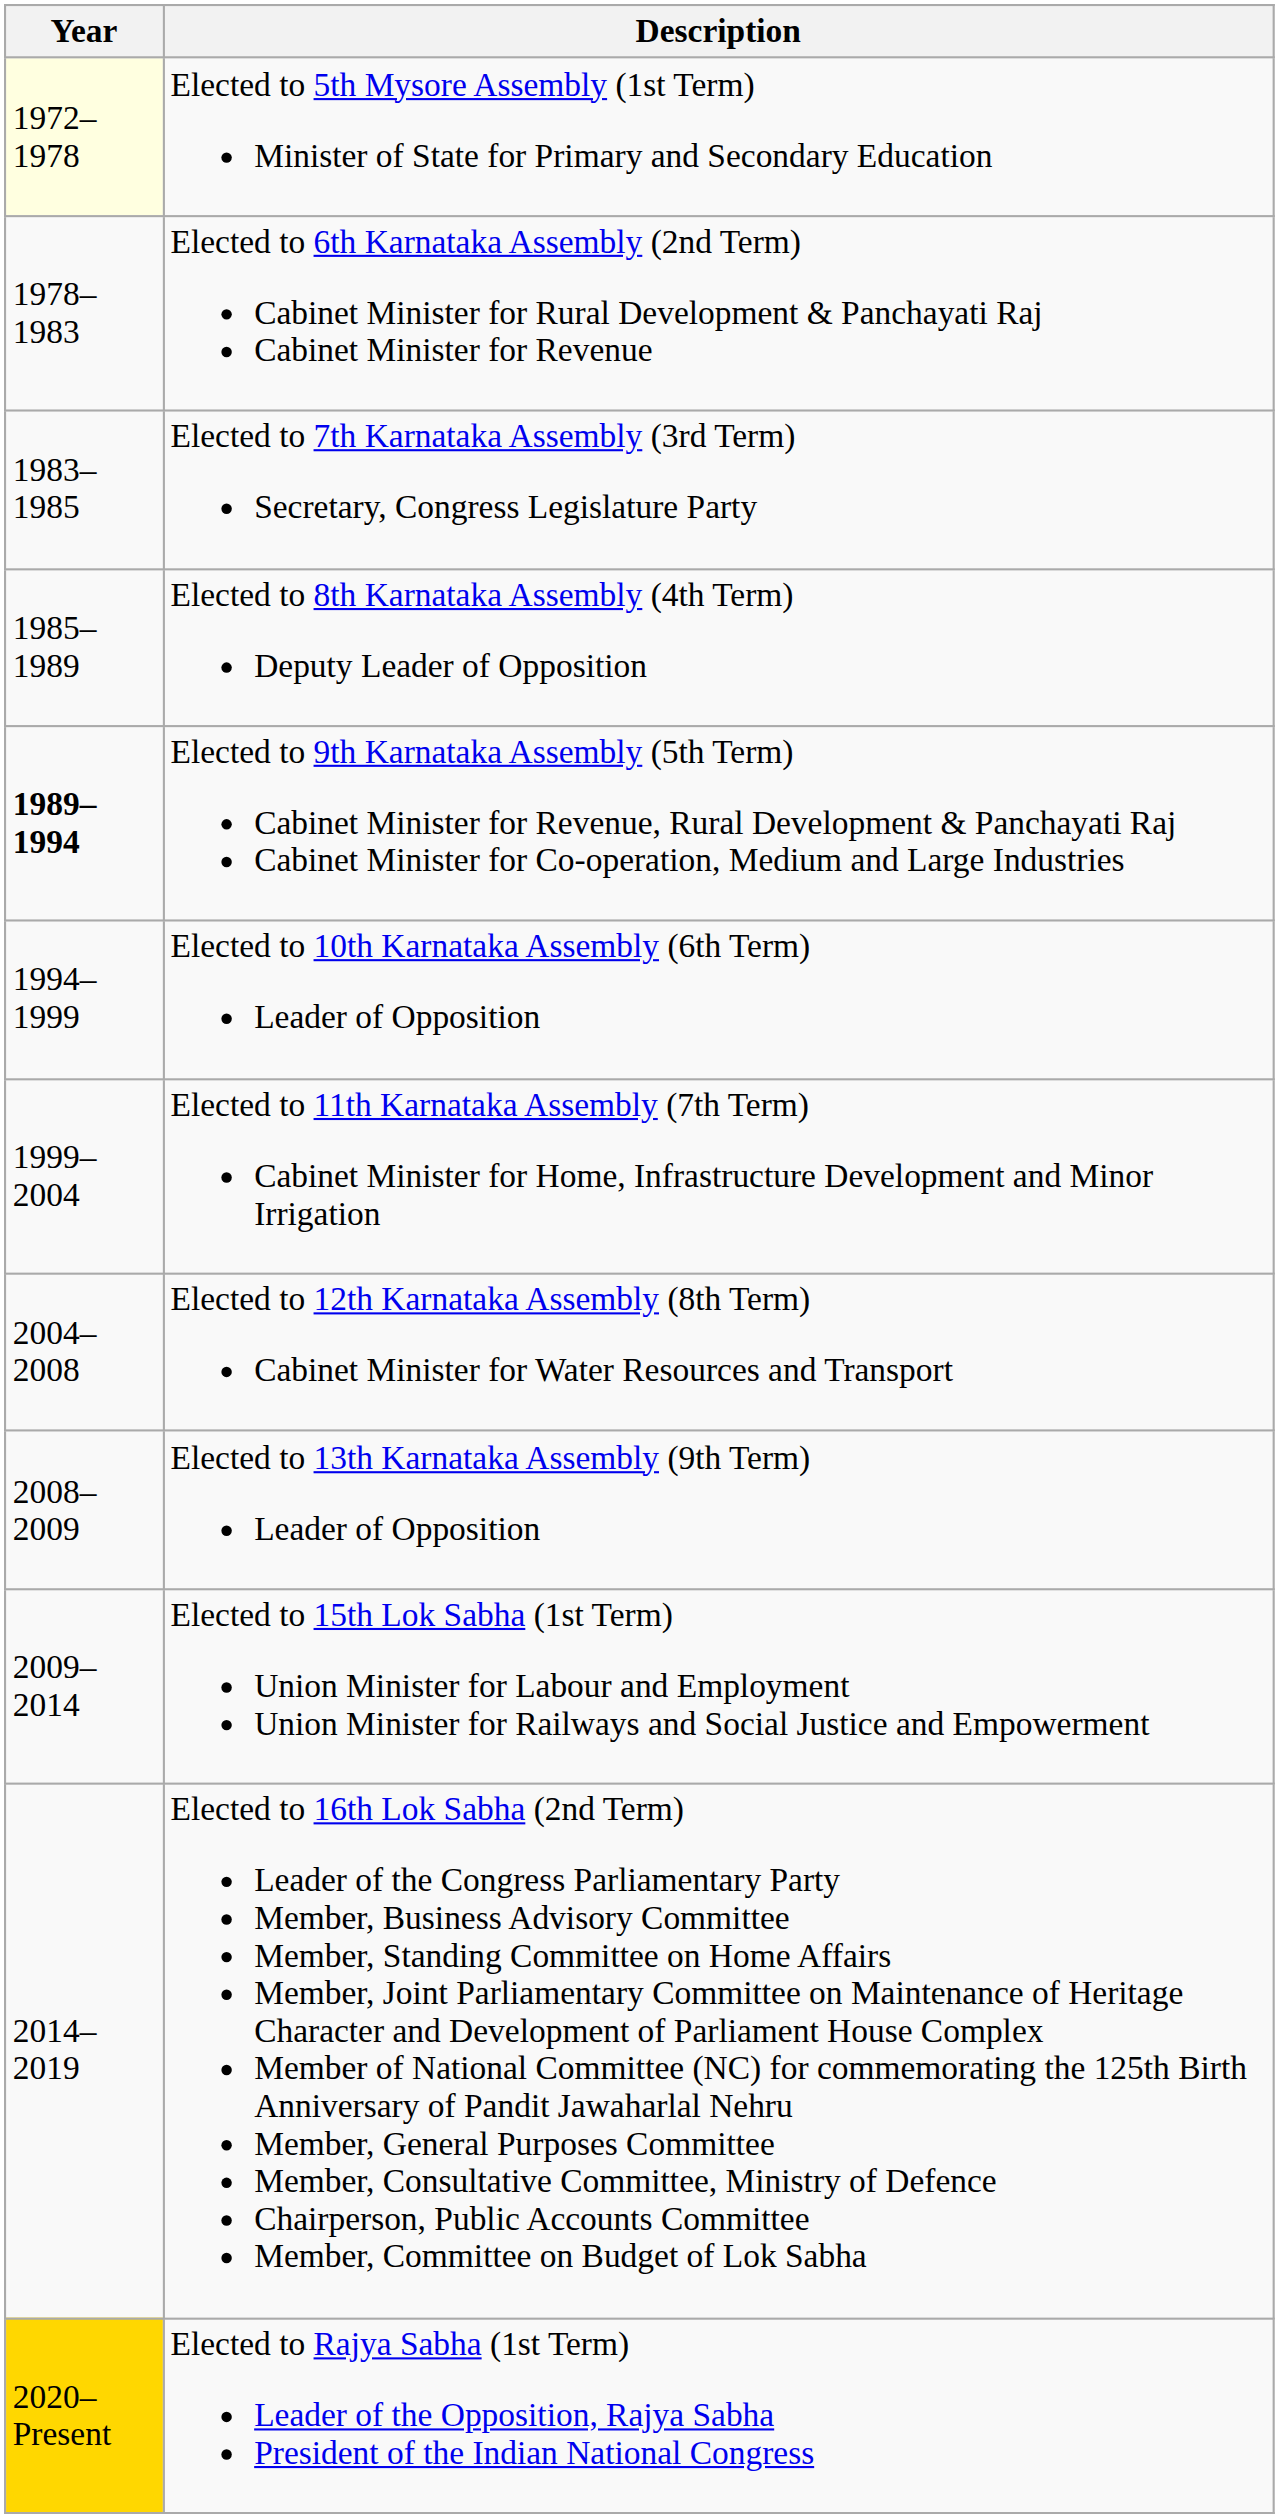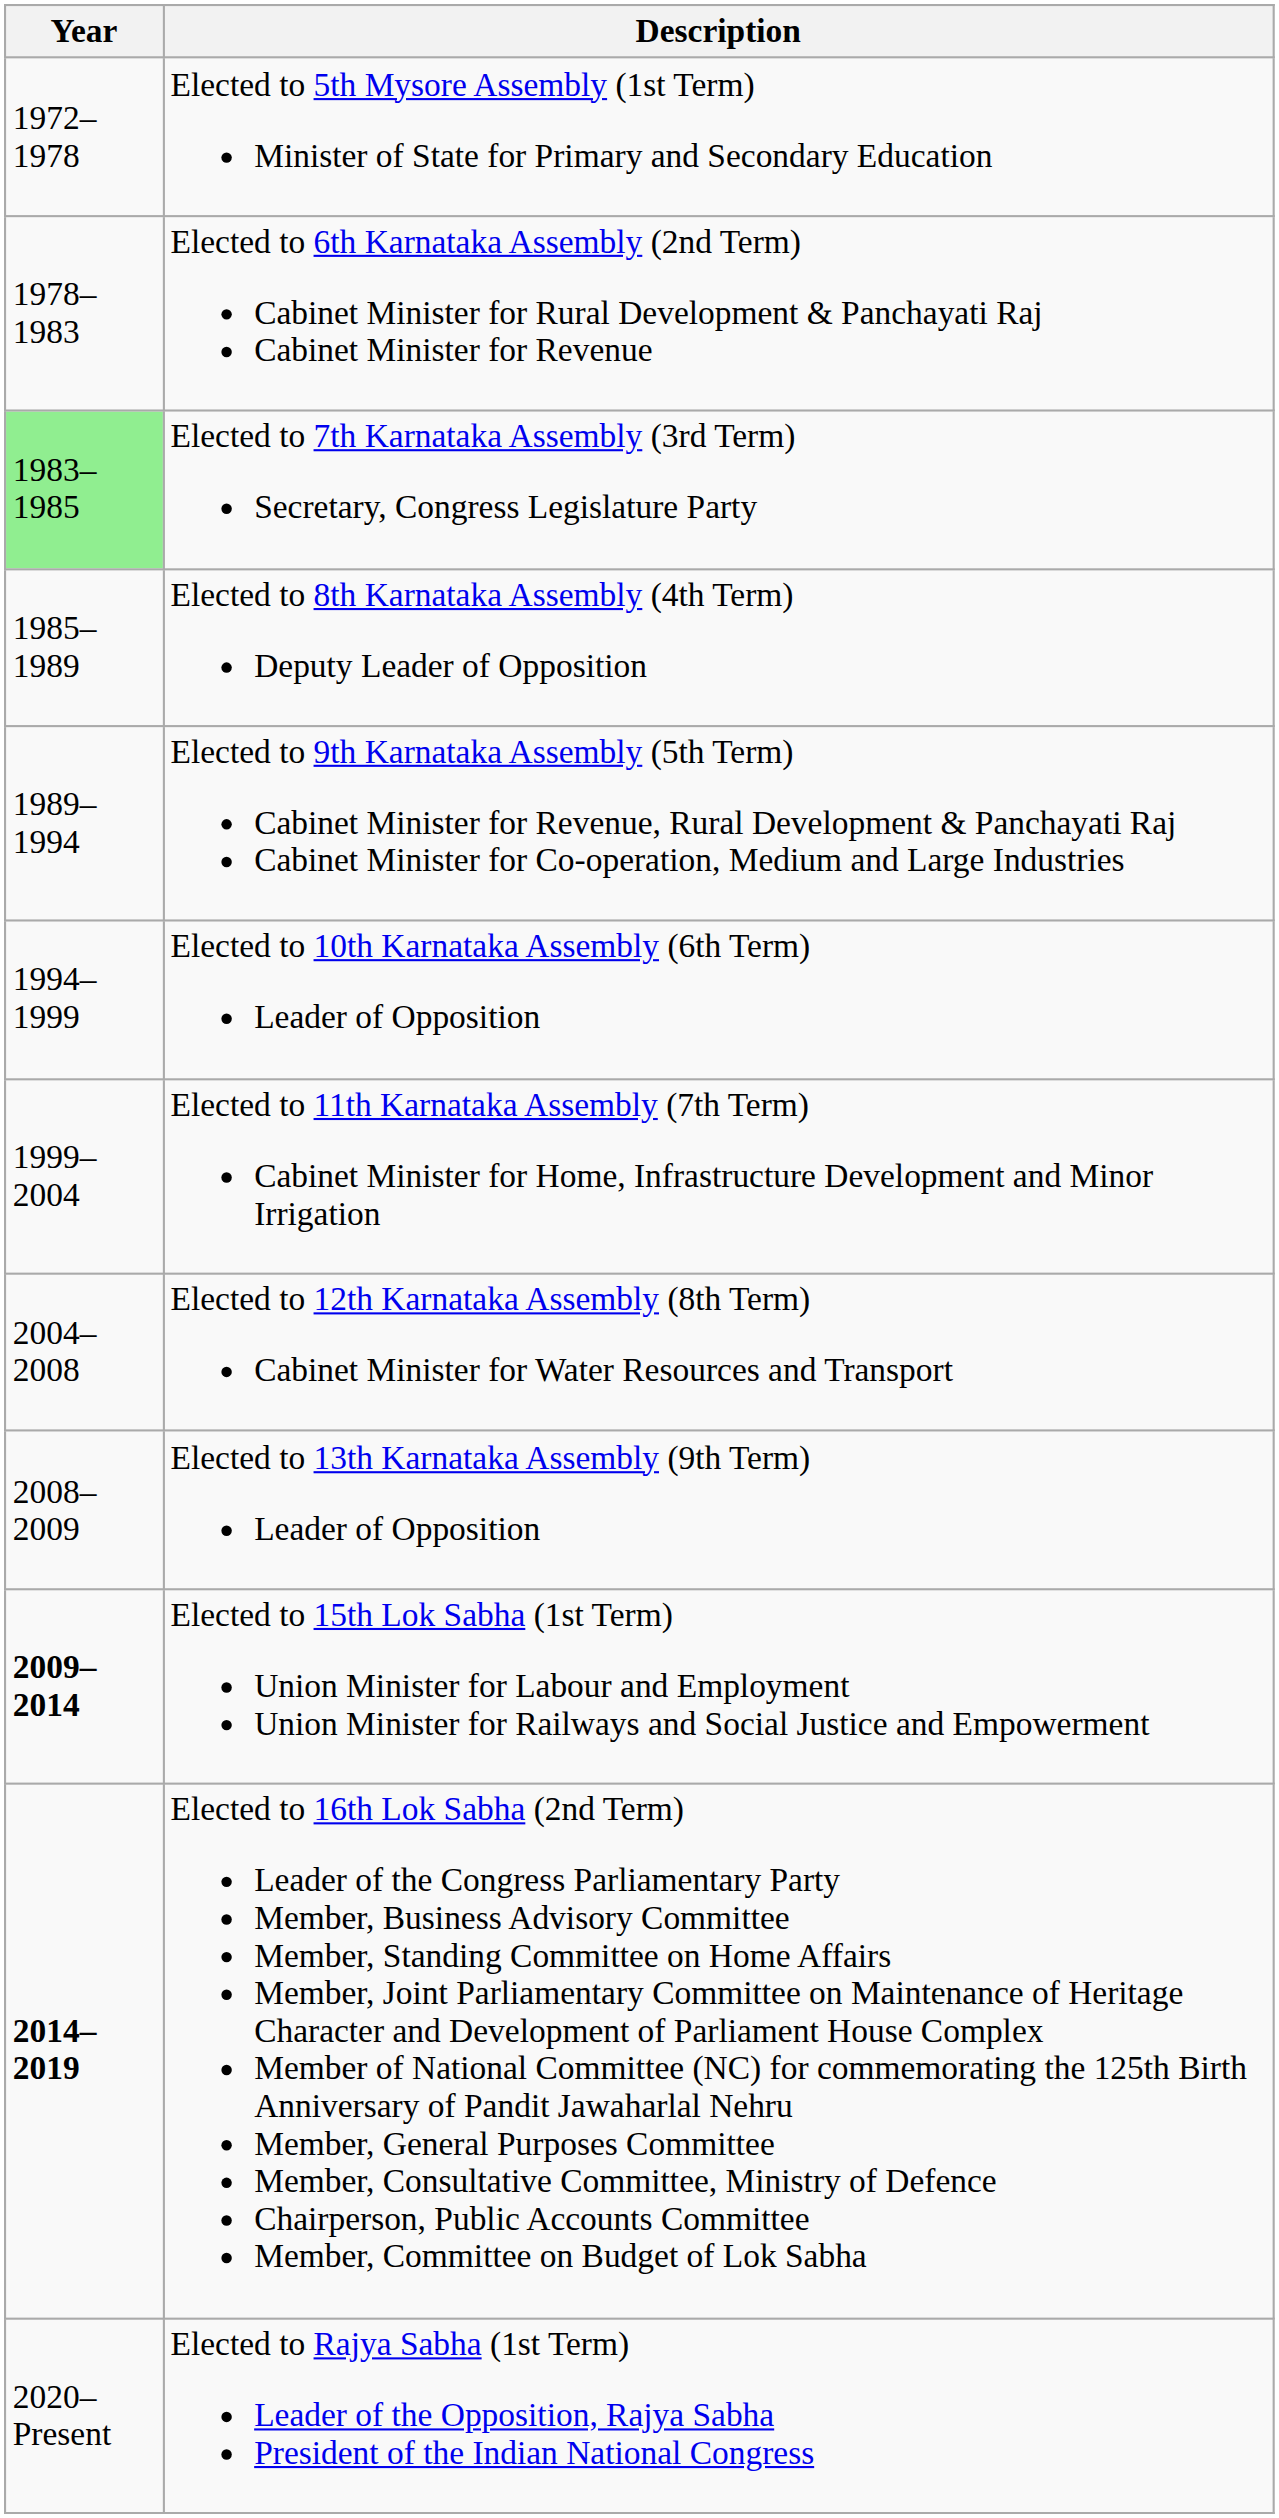row 2 | Year: lightyellow background -> no background
row 4 | Year: no background -> lightgreen background
row 6 | Year: bold -> normal
row 11 | Year: normal -> bold
row 12 | Year: normal -> bold
row 13 | Year: gold background -> no background
